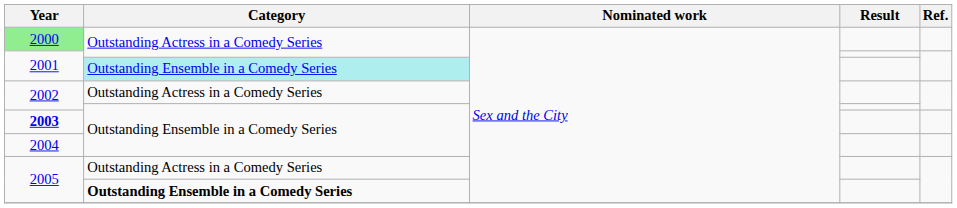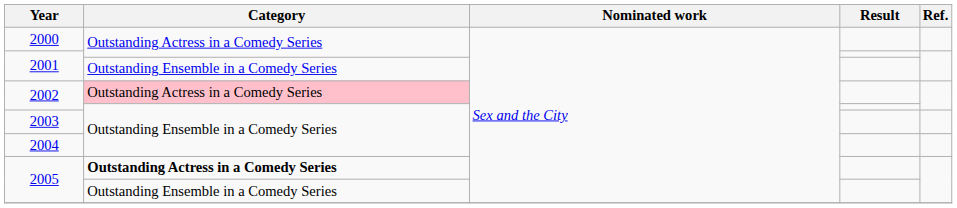2000 | Year: lightgreen background -> no background
2001 / Outstanding Ensemble in a Comedy Series | Category: paleturquoise background -> no background
2002 / Outstanding Actress in a Comedy Series | Category: no background -> pink background
2003 | Year: bold -> normal
2005 / Outstanding Actress in a Comedy Series | Category: normal -> bold
2005 / Outstanding Ensemble in a Comedy Series | Category: bold -> normal
